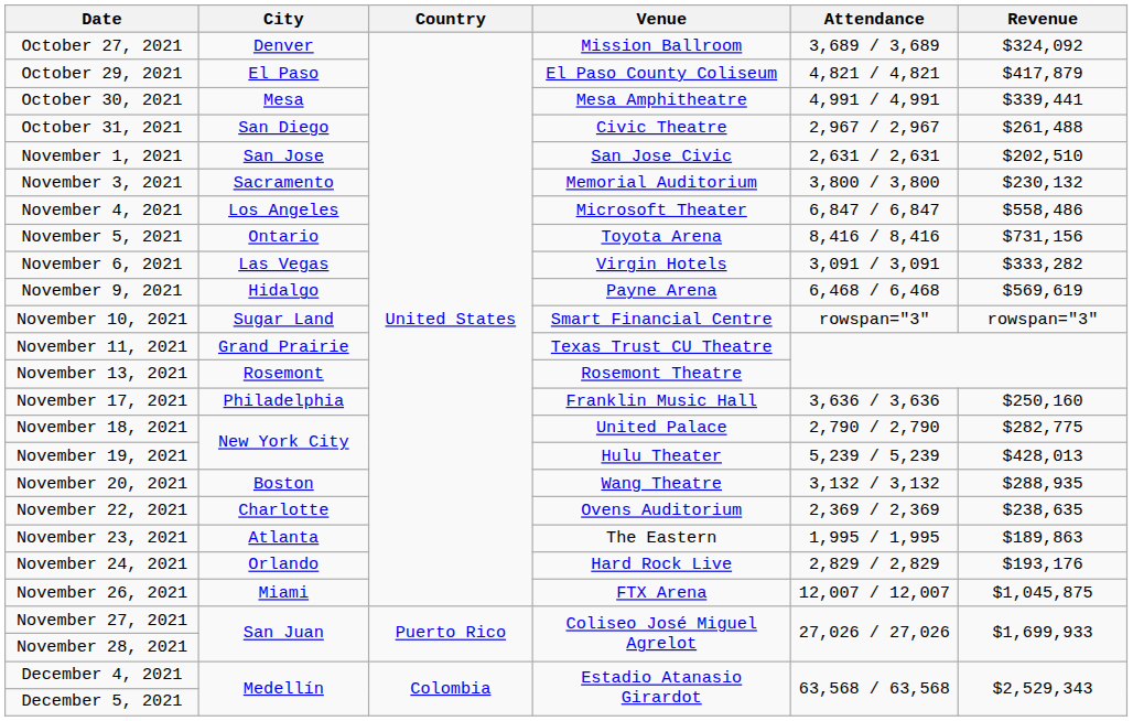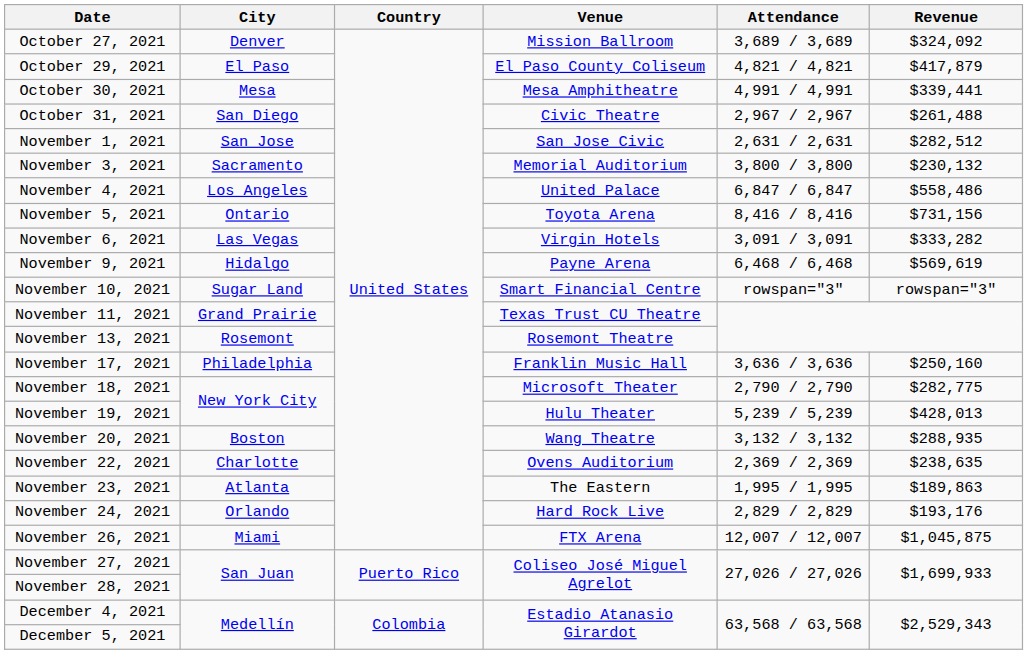November 1, 2021 | Revenue: $202,510 -> $282,512
November 4, 2021 | Venue: Microsoft Theater -> United Palace
November 18, 2021 | Venue: United Palace -> Microsoft Theater
